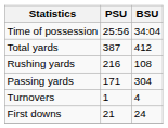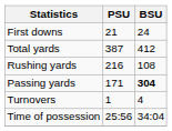rows swapped: First downs <-> Time of possession
Passing yards | BSU: normal -> bold
